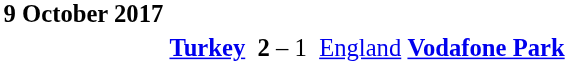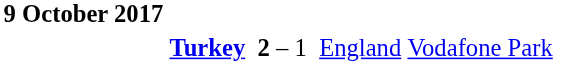Turkey | column 5: bold -> normal
